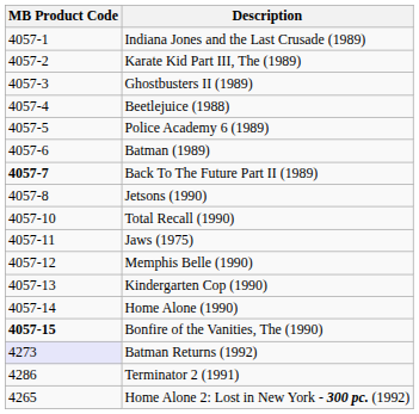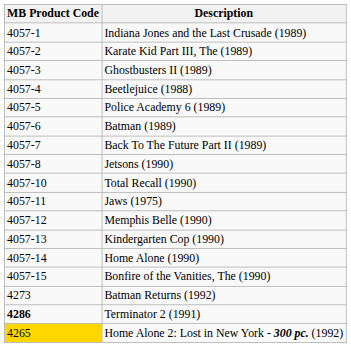Back To The Future Part II (1989) | MB Product Code: bold -> normal
Bonfire of the Vanities, The (1990) | MB Product Code: bold -> normal
Batman Returns (1992) | MB Product Code: lavender background -> no background
Terminator 2 (1991) | MB Product Code: normal -> bold
Home Alone 2: Lost in New York - 300 pc. (1992) | MB Product Code: no background -> gold background
